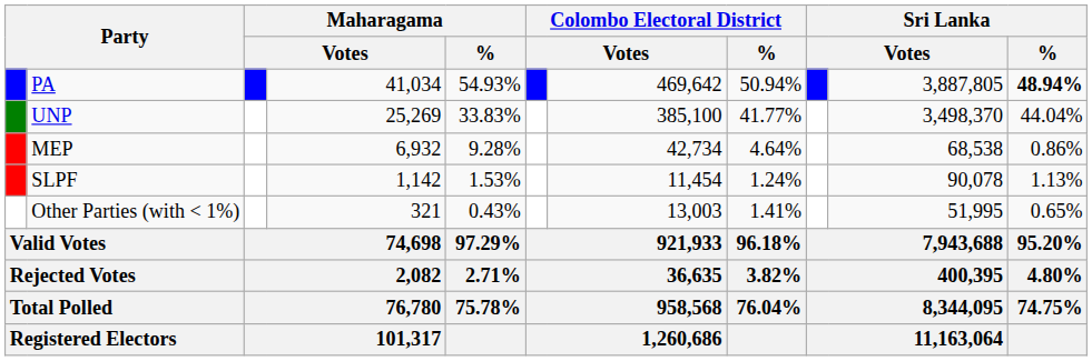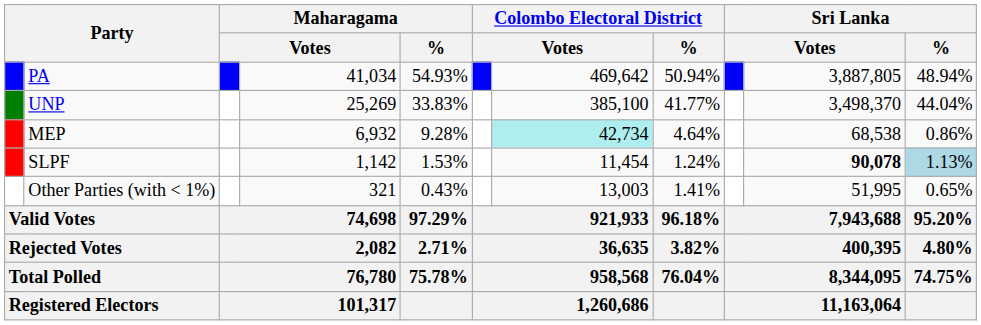PA | Sri Lanka / %: bold -> normal
MEP | column 7: no background -> paleturquoise background
SLPF | column 10: normal -> bold
SLPF | Sri Lanka / %: no background -> lightblue background
